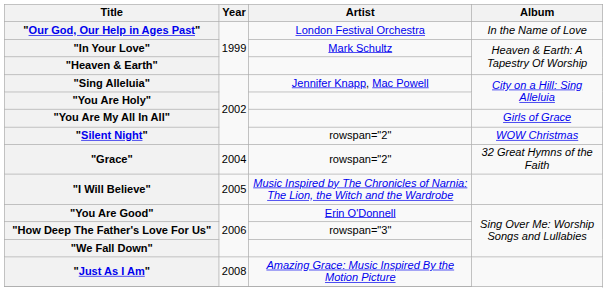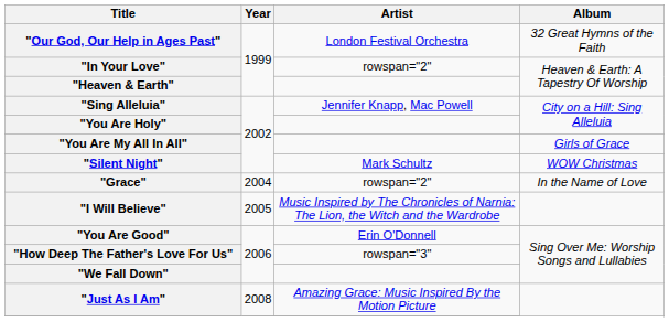"Our God, Our Help in Ages Past" | Album: In the Name of Love -> 32 Great Hymns of the Faith
"In Your Love" | Artist: Mark Schultz -> rowspan="2"
"Silent Night" | Artist: rowspan="2" -> Mark Schultz
"Grace" | Album: 32 Great Hymns of the Faith -> In the Name of Love
